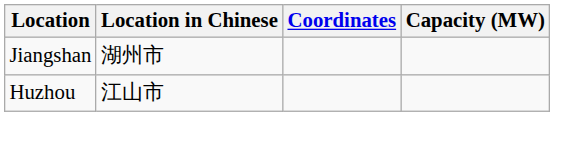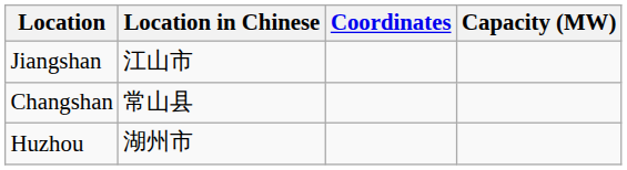Jiangshan | Location in Chinese: 湖州市 -> 江山市
+ row: Changshan | 常山县
Huzhou | Location in Chinese: 江山市 -> 湖州市
